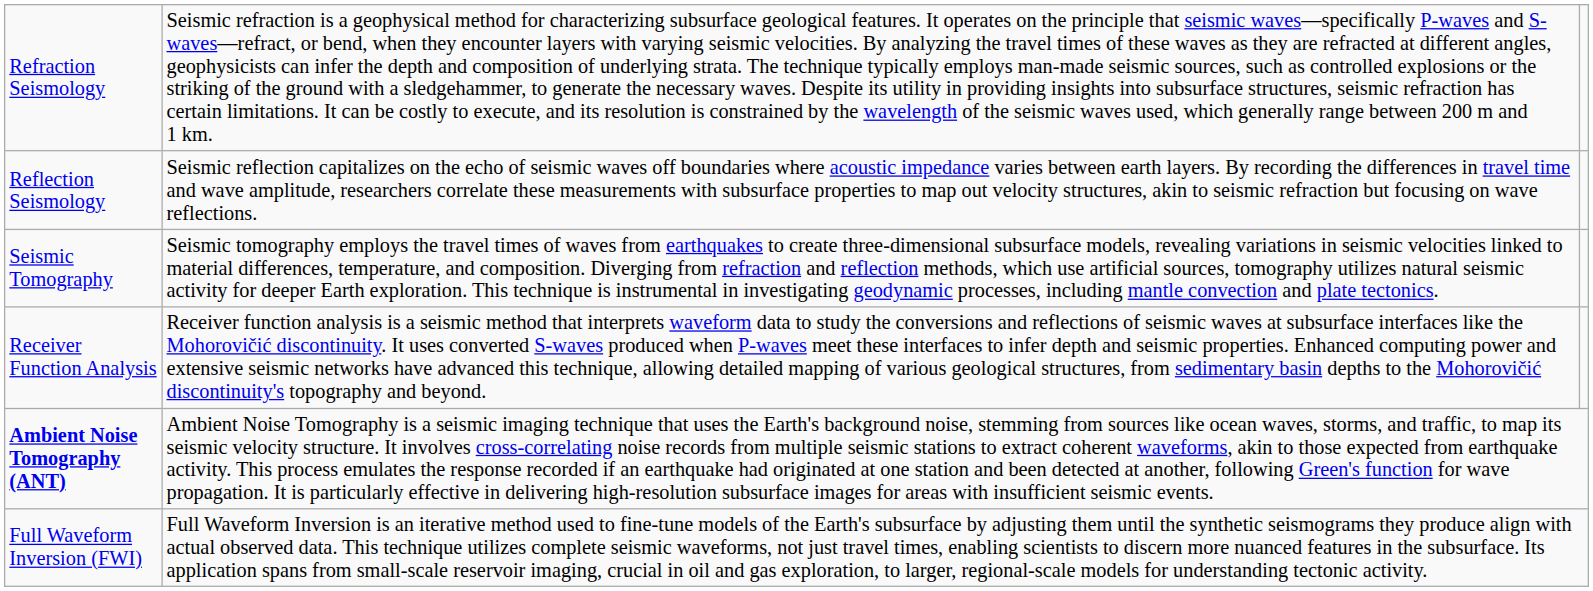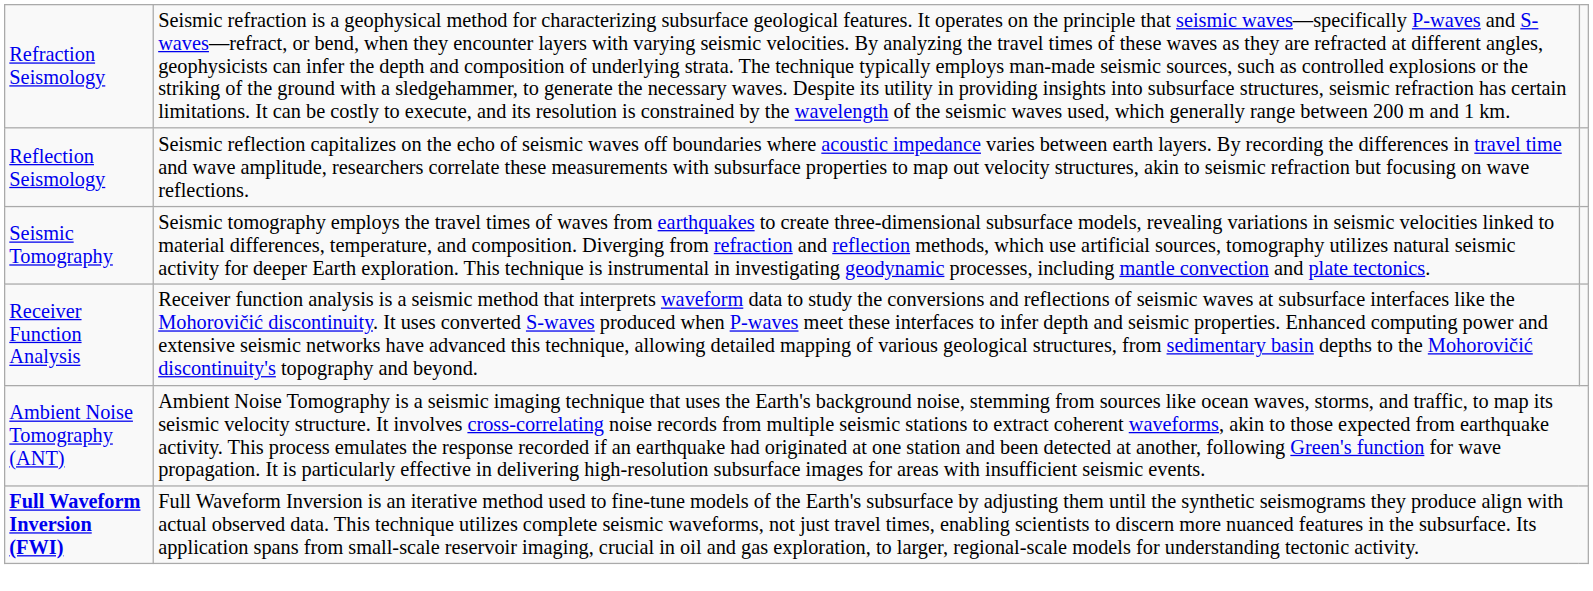Ambient Noise Tomography (ANT) | column 1: bold -> normal
Full Waveform Inversion (FWI) | column 1: normal -> bold
